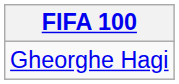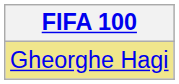row 2 | column 1: no background -> khaki background
